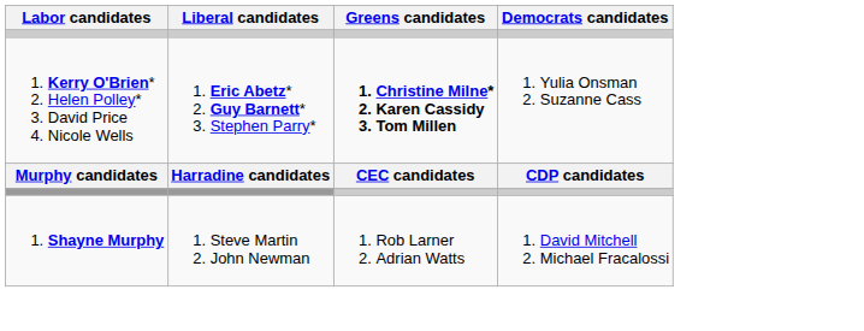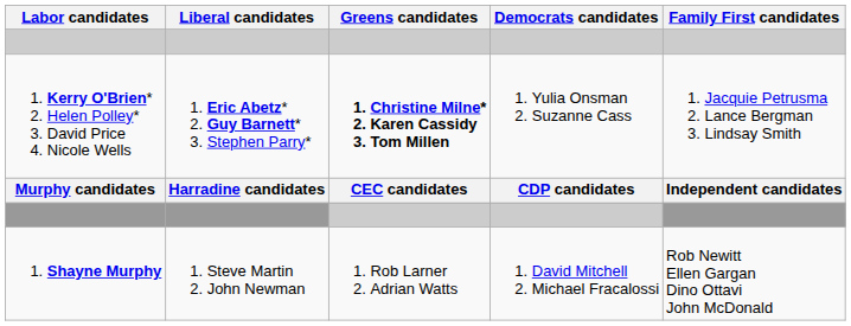+ column: Family First candidates | Jacquie Petrusma Lance Bergman Lindsay Smith | Independent candidates | Rob Newitt Ellen Gargan Dino Ottavi John McDonald
